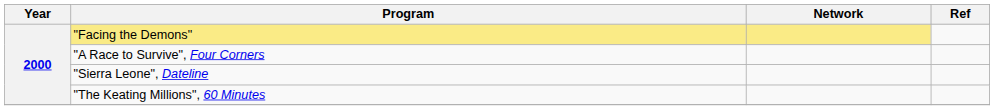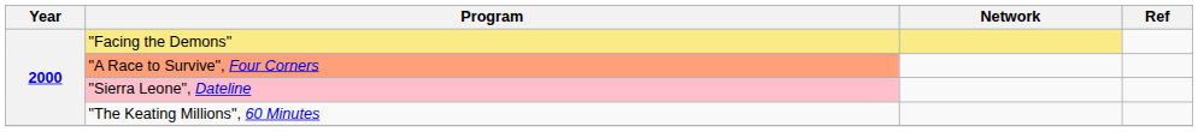"A Race to Survive", Four Corners | Program: no background -> lightsalmon background
"Sierra Leone", Dateline | Program: no background -> pink background
